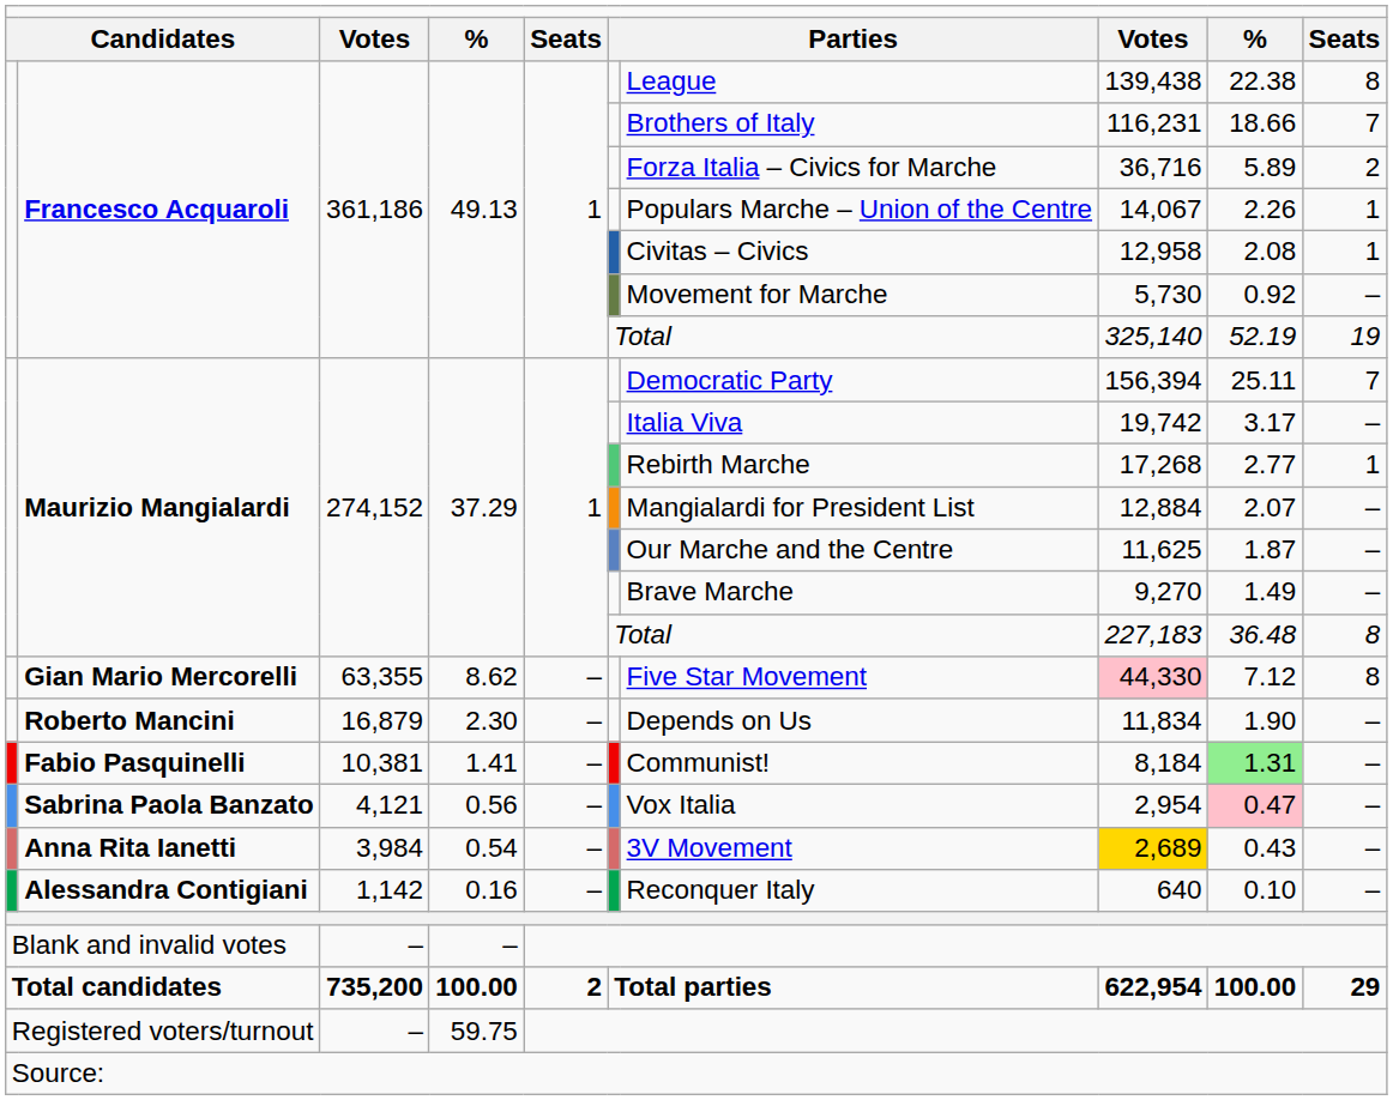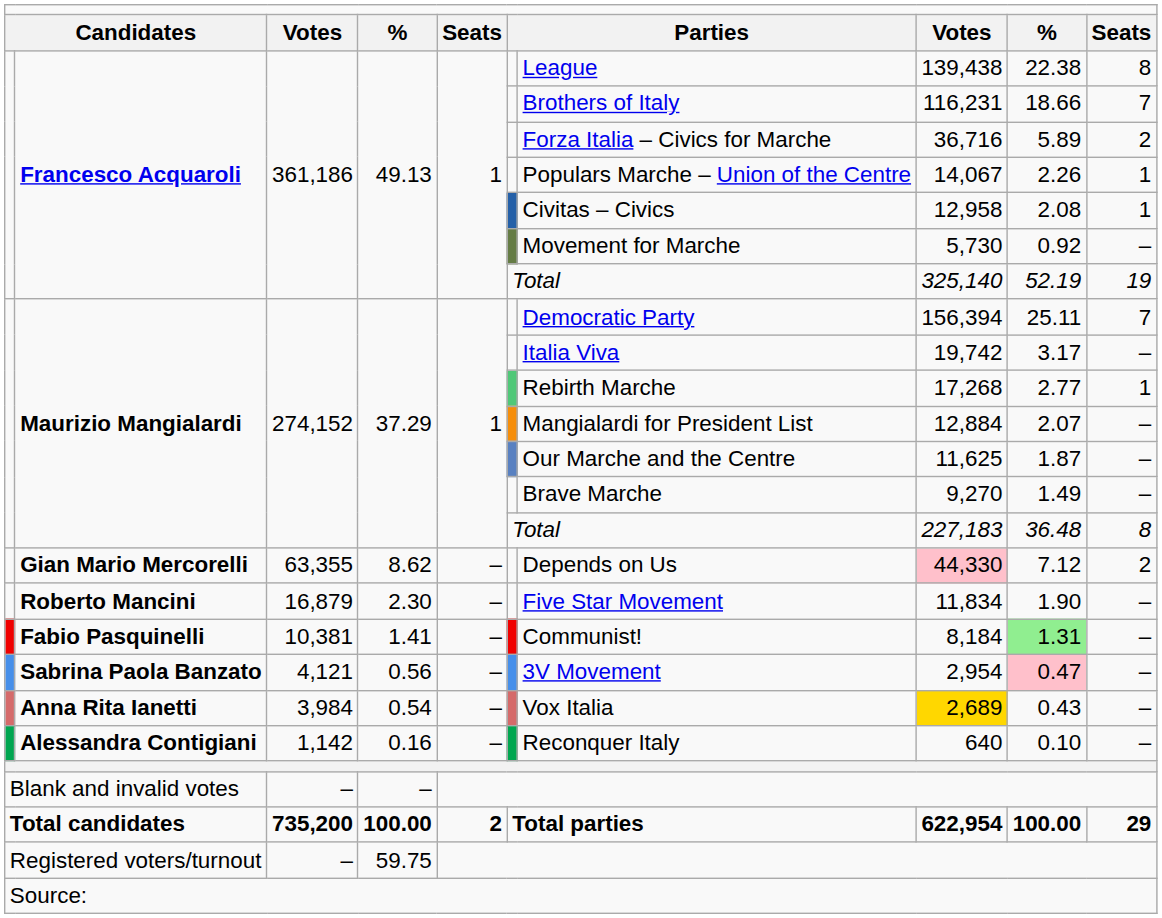Gian Mario Mercorelli | column 7: Five Star Movement -> Depends on Us
Gian Mario Mercorelli | column 10: 8 -> 2
Roberto Mancini | column 7: Depends on Us -> Five Star Movement
Sabrina Paola Banzato | column 7: Vox Italia -> 3V Movement
Anna Rita Ianetti | column 7: 3V Movement -> Vox Italia
